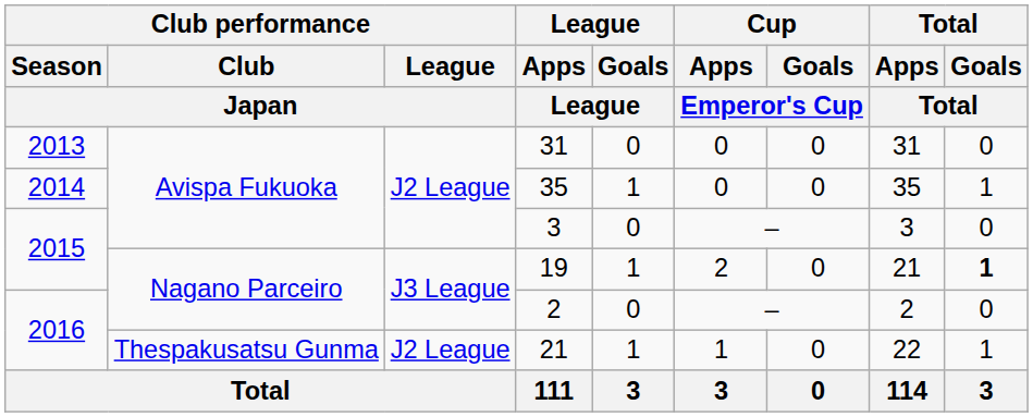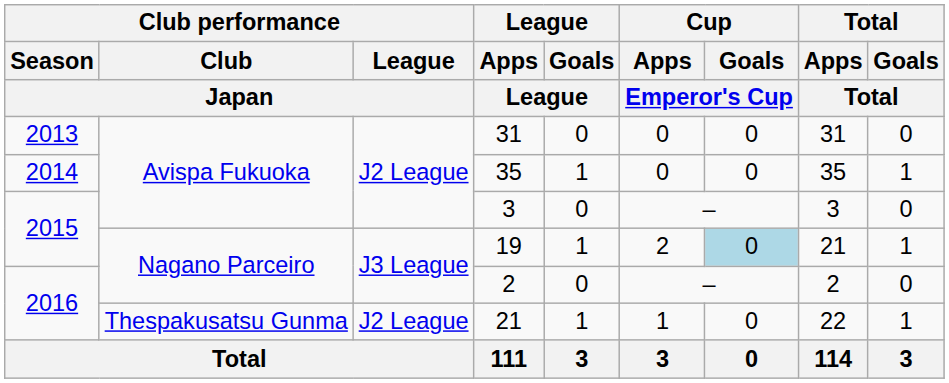19 | Cup / Goals / Emperor's Cup: no background -> lightblue background
19 | Total / Goals / Total: bold -> normal
